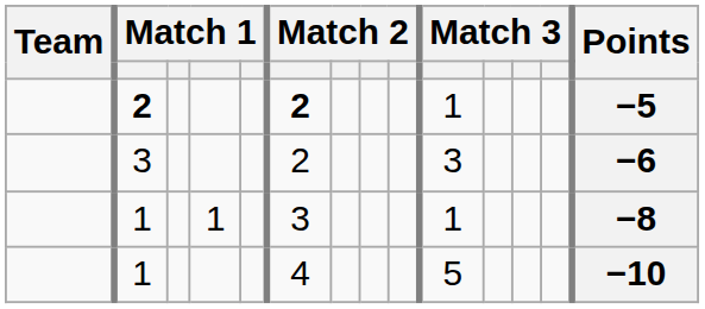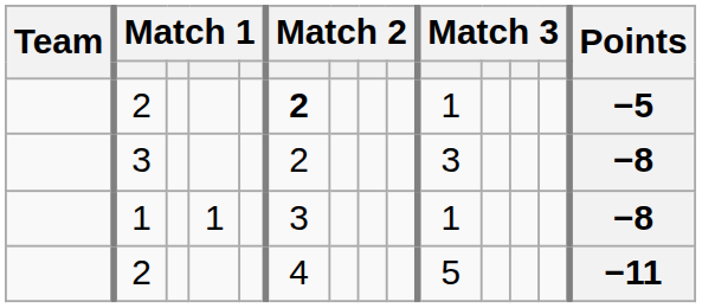row 3 | column 2: bold -> normal
row 4 | Points: −6 -> −8
row 6 | column 2: 1 -> 2
row 6 | Points: −10 -> −11
